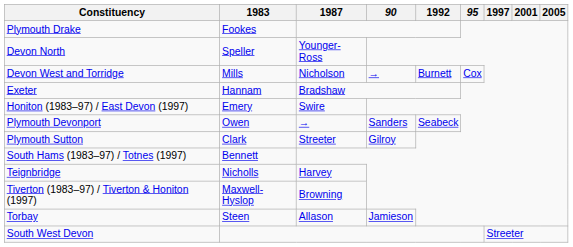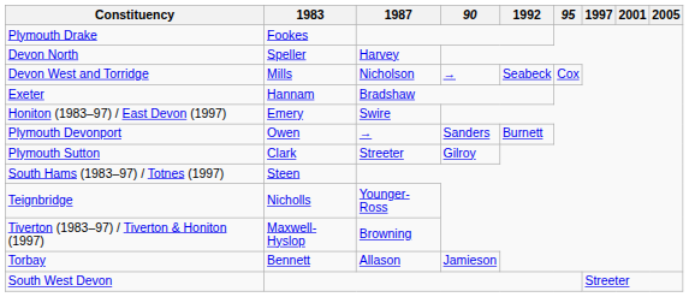Devon North | 1987: Younger-Ross -> Harvey
Devon West and Torridge | 1992: Burnett -> Seabeck
Plymouth Devonport | 1992: Seabeck -> Burnett
South Hams (1983–97) / Totnes (1997) | 1983: Bennett -> Steen
Teignbridge | 1987: Harvey -> Younger-Ross
Torbay | 1983: Steen -> Bennett
